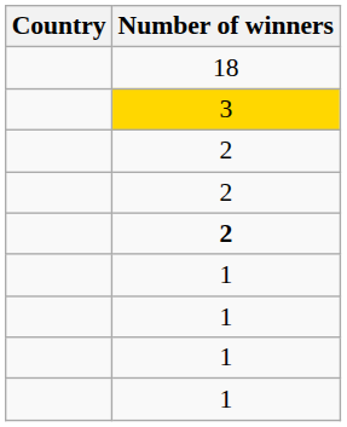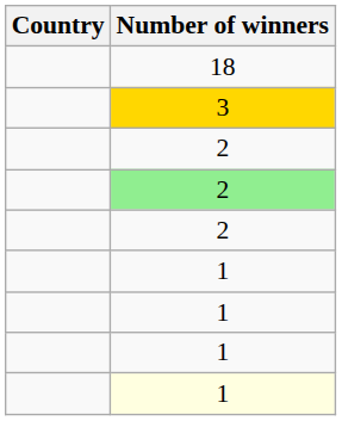row 5 | Number of winners: no background -> lightgreen background
row 6 | Number of winners: bold -> normal
row 10 | Number of winners: no background -> lightyellow background
